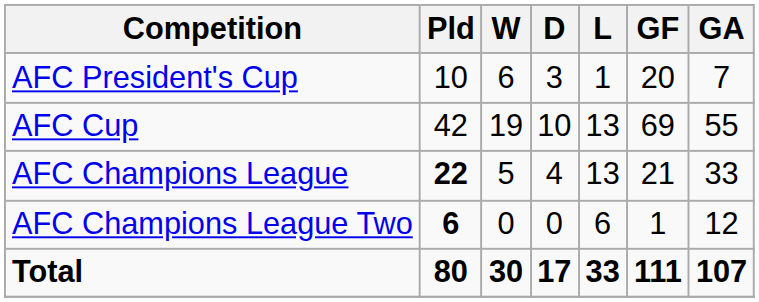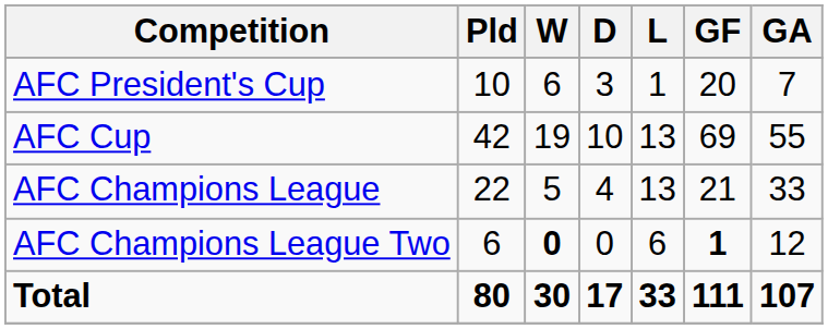AFC Champions League | Pld: bold -> normal
AFC Champions League Two | Pld: bold -> normal
AFC Champions League Two | W: normal -> bold
AFC Champions League Two | GF: normal -> bold
